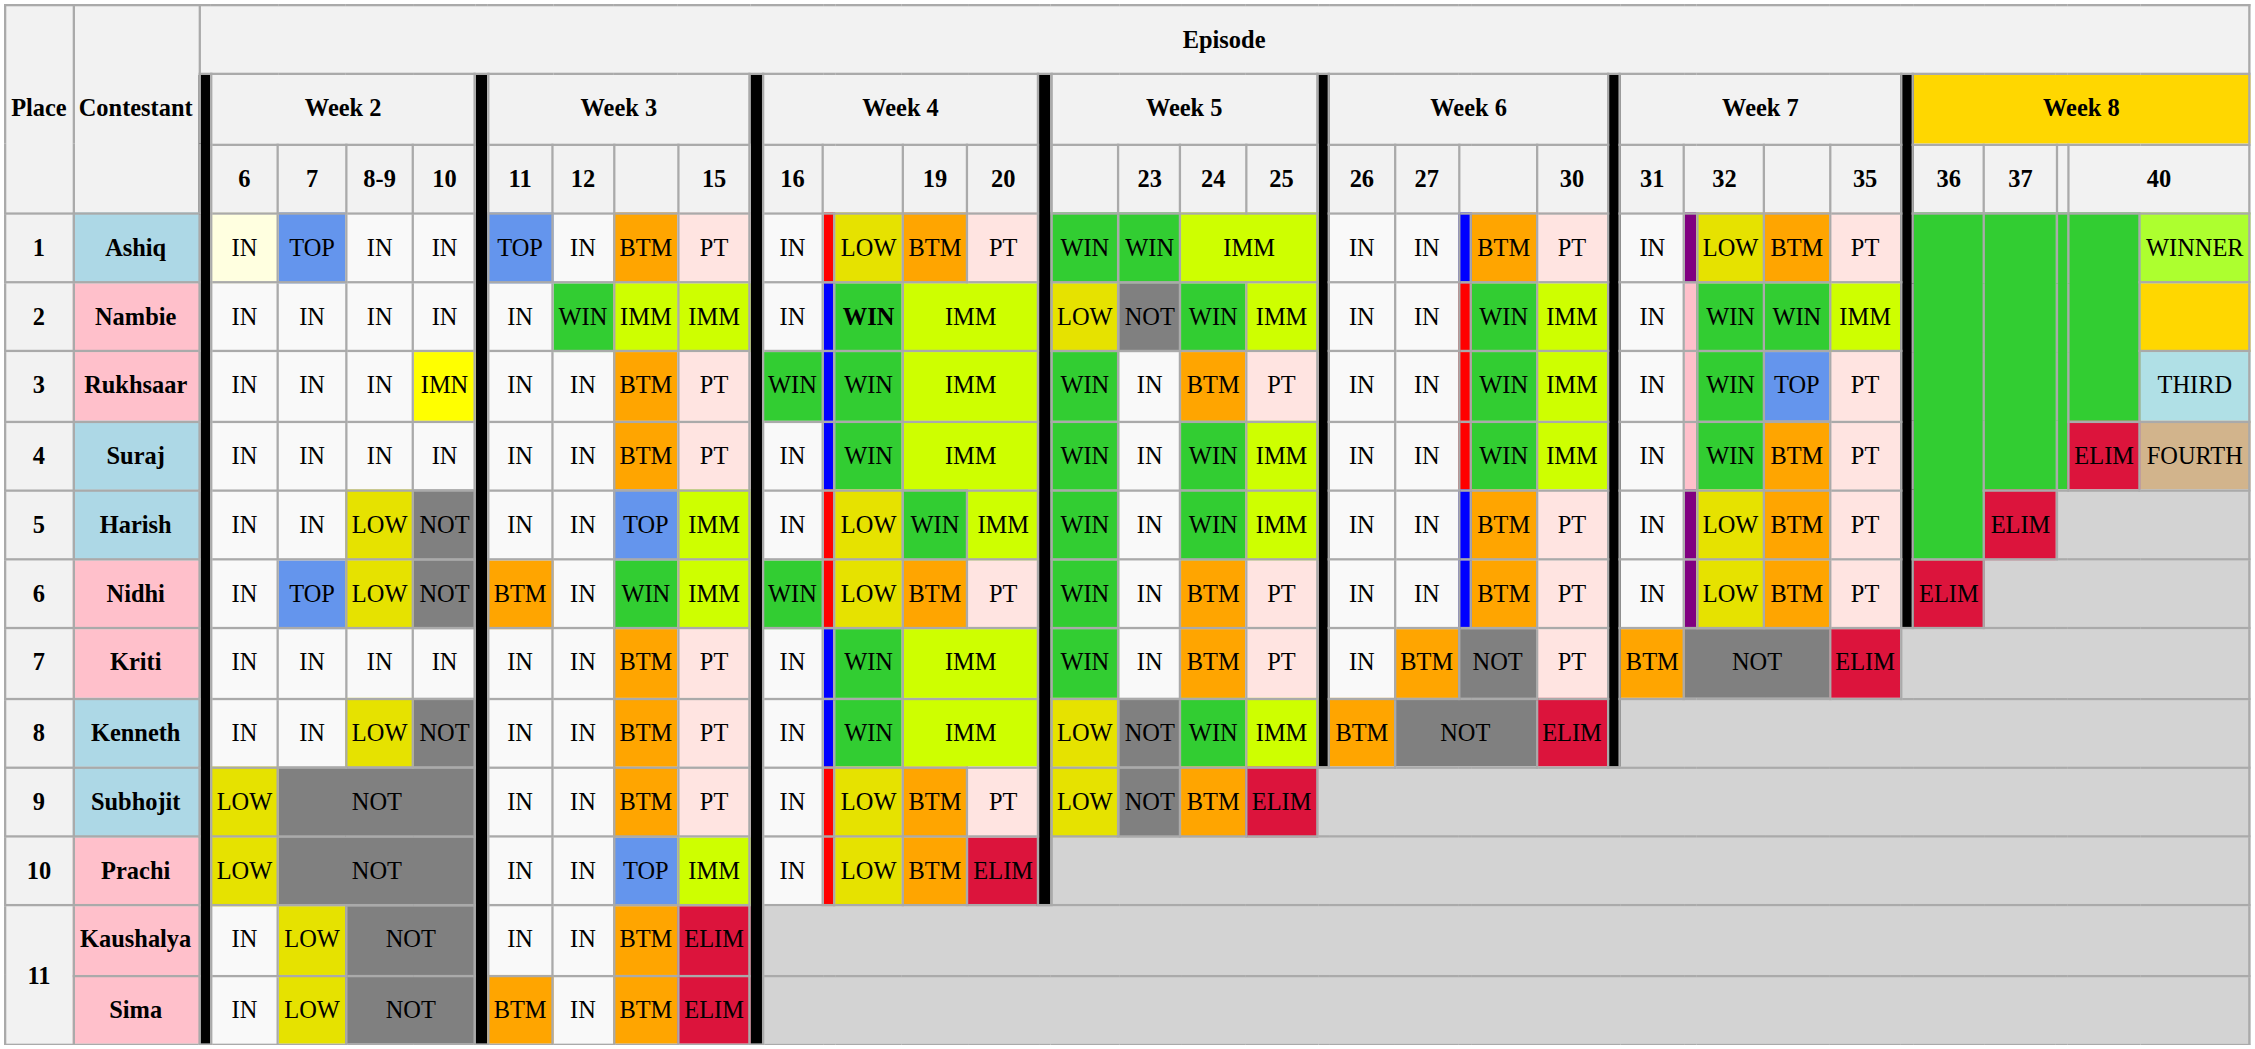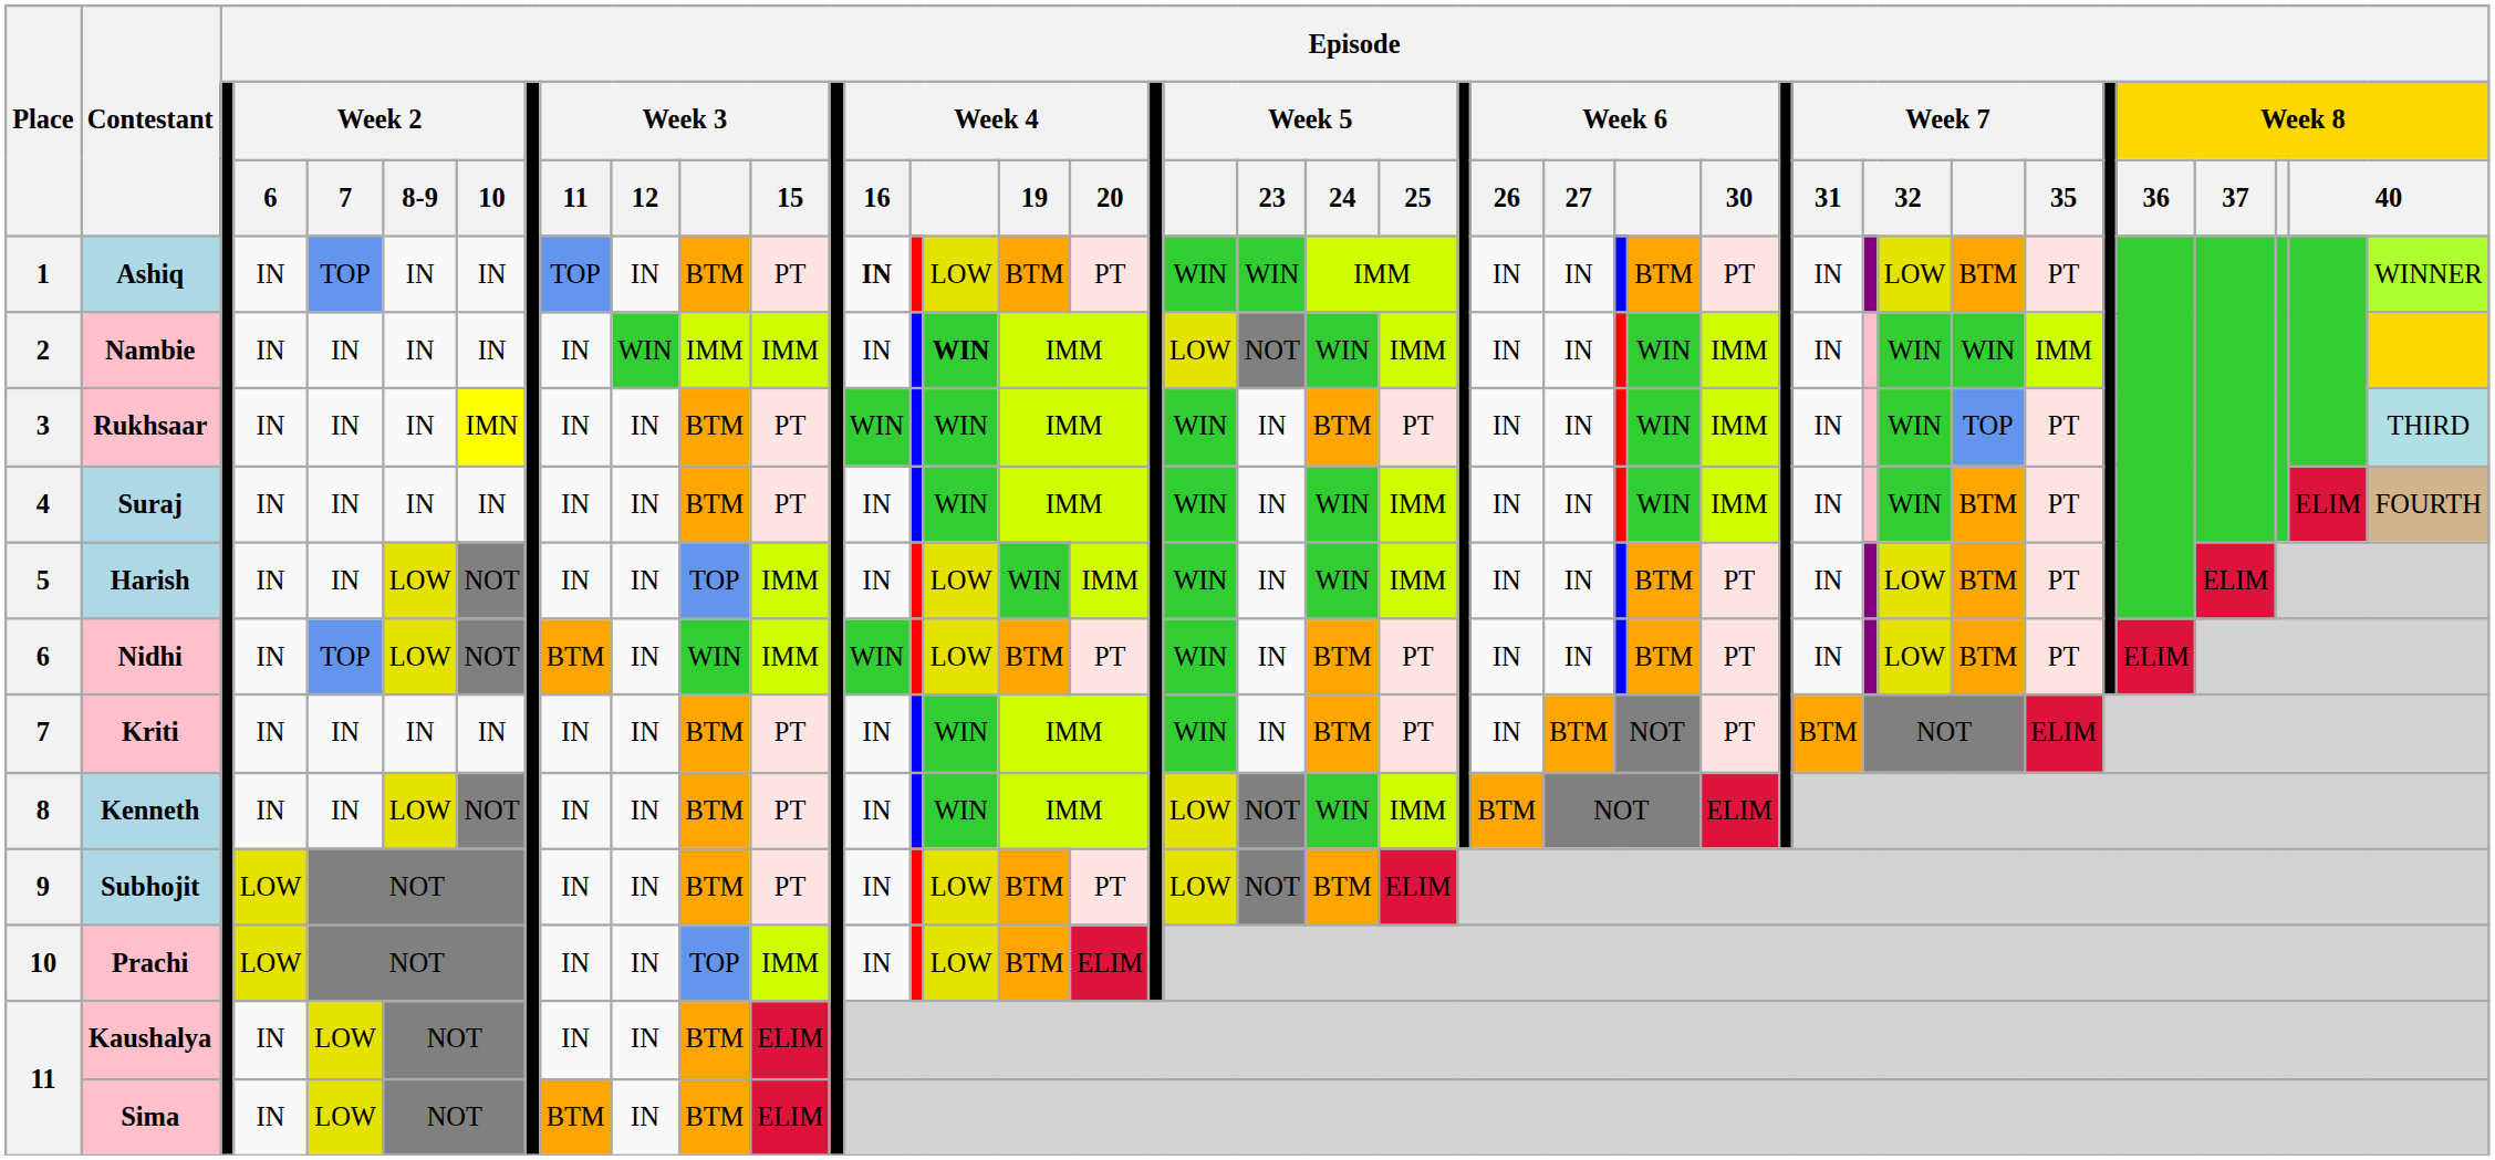Ashiq | column 4: lightyellow background -> no background
Ashiq | column 14: normal -> bold
